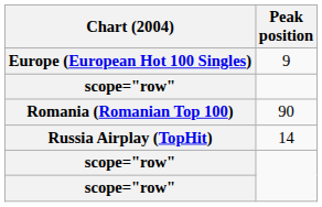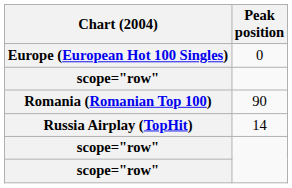Europe (European Hot 100 Singles) | Peak position: 9 -> 0
